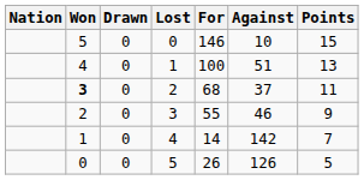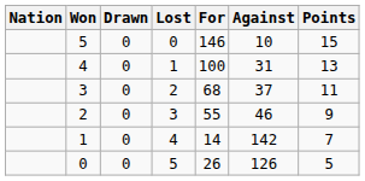row 3 | Against: 51 -> 31
row 4 | Won: bold -> normal
